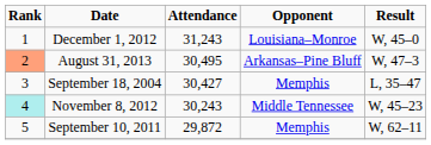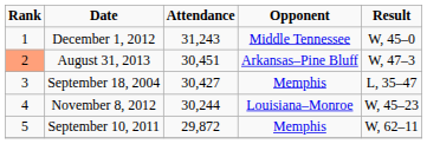December 1, 2012 | Opponent: Louisiana–Monroe -> Middle Tennessee
August 31, 2013 | Attendance: 30,495 -> 30,451
November 8, 2012 | Rank: paleturquoise background -> no background
November 8, 2012 | Attendance: 30,243 -> 30,244
November 8, 2012 | Opponent: Middle Tennessee -> Louisiana–Monroe
